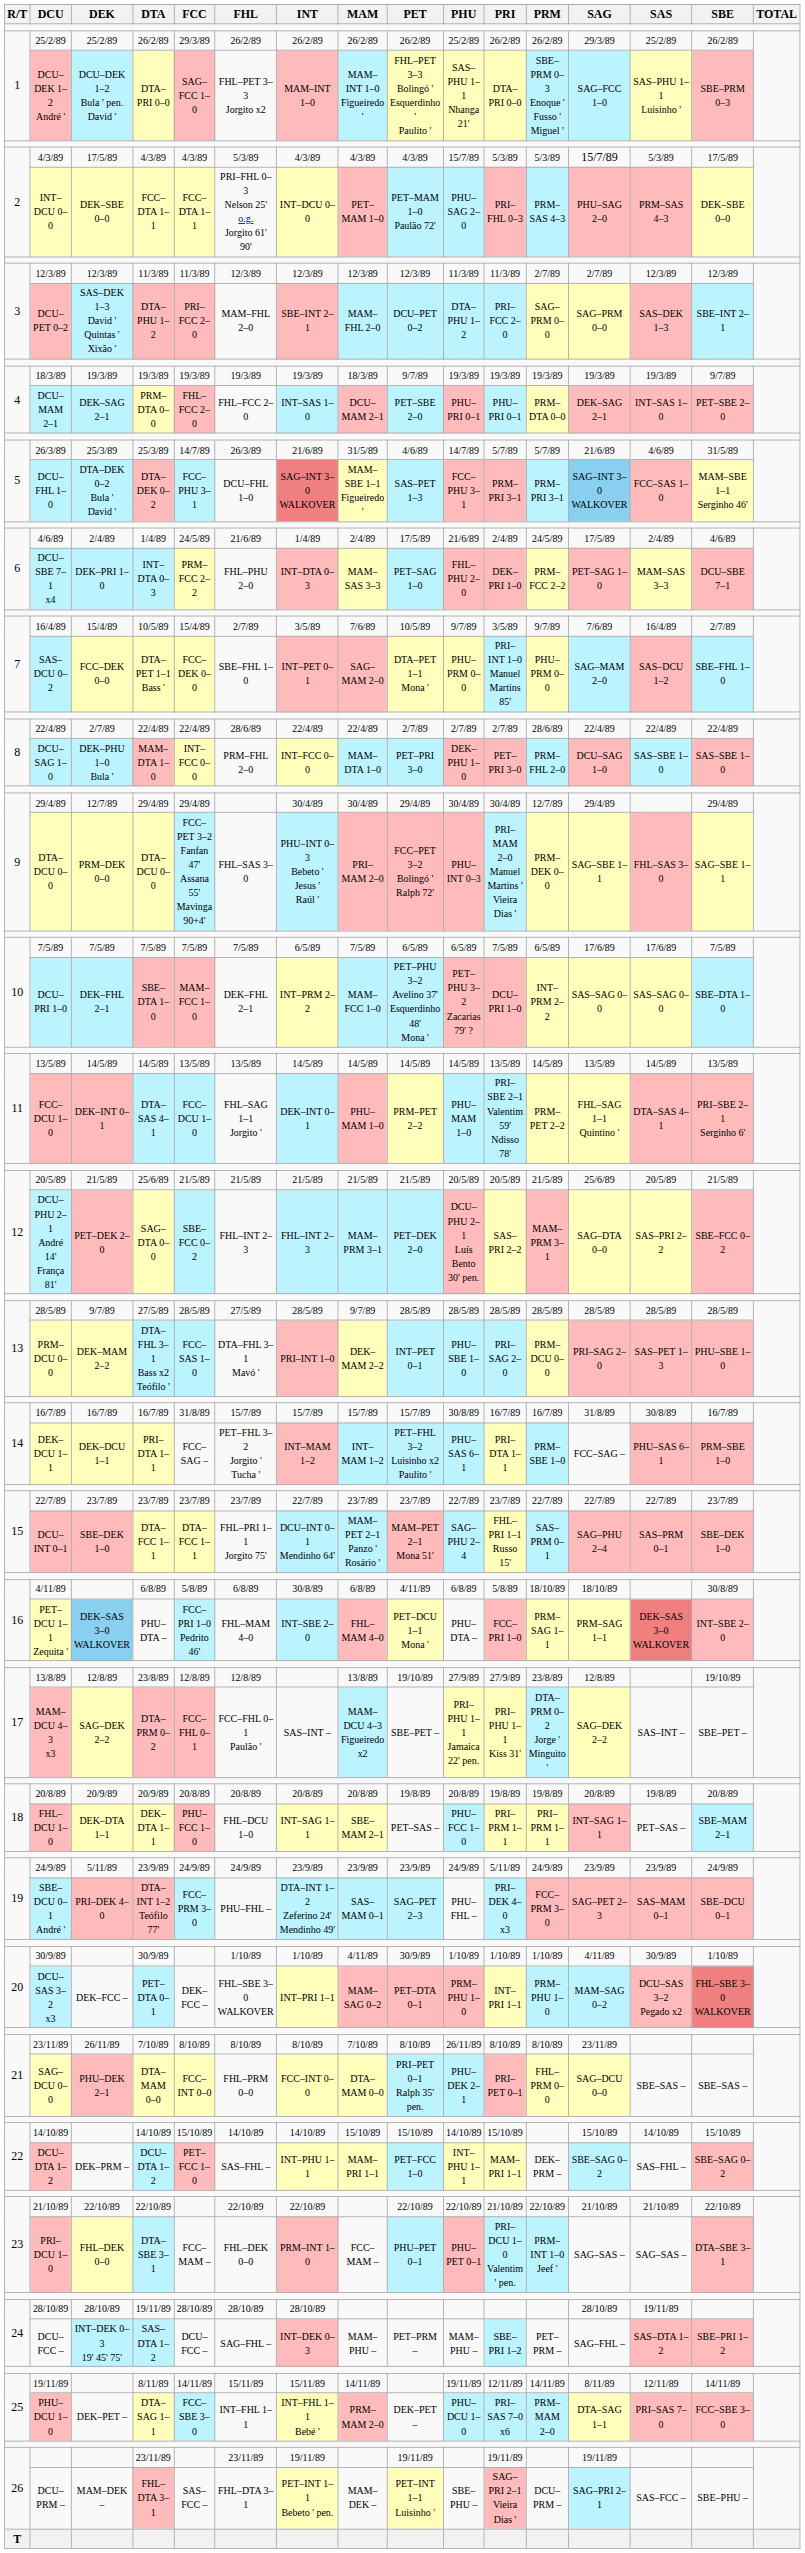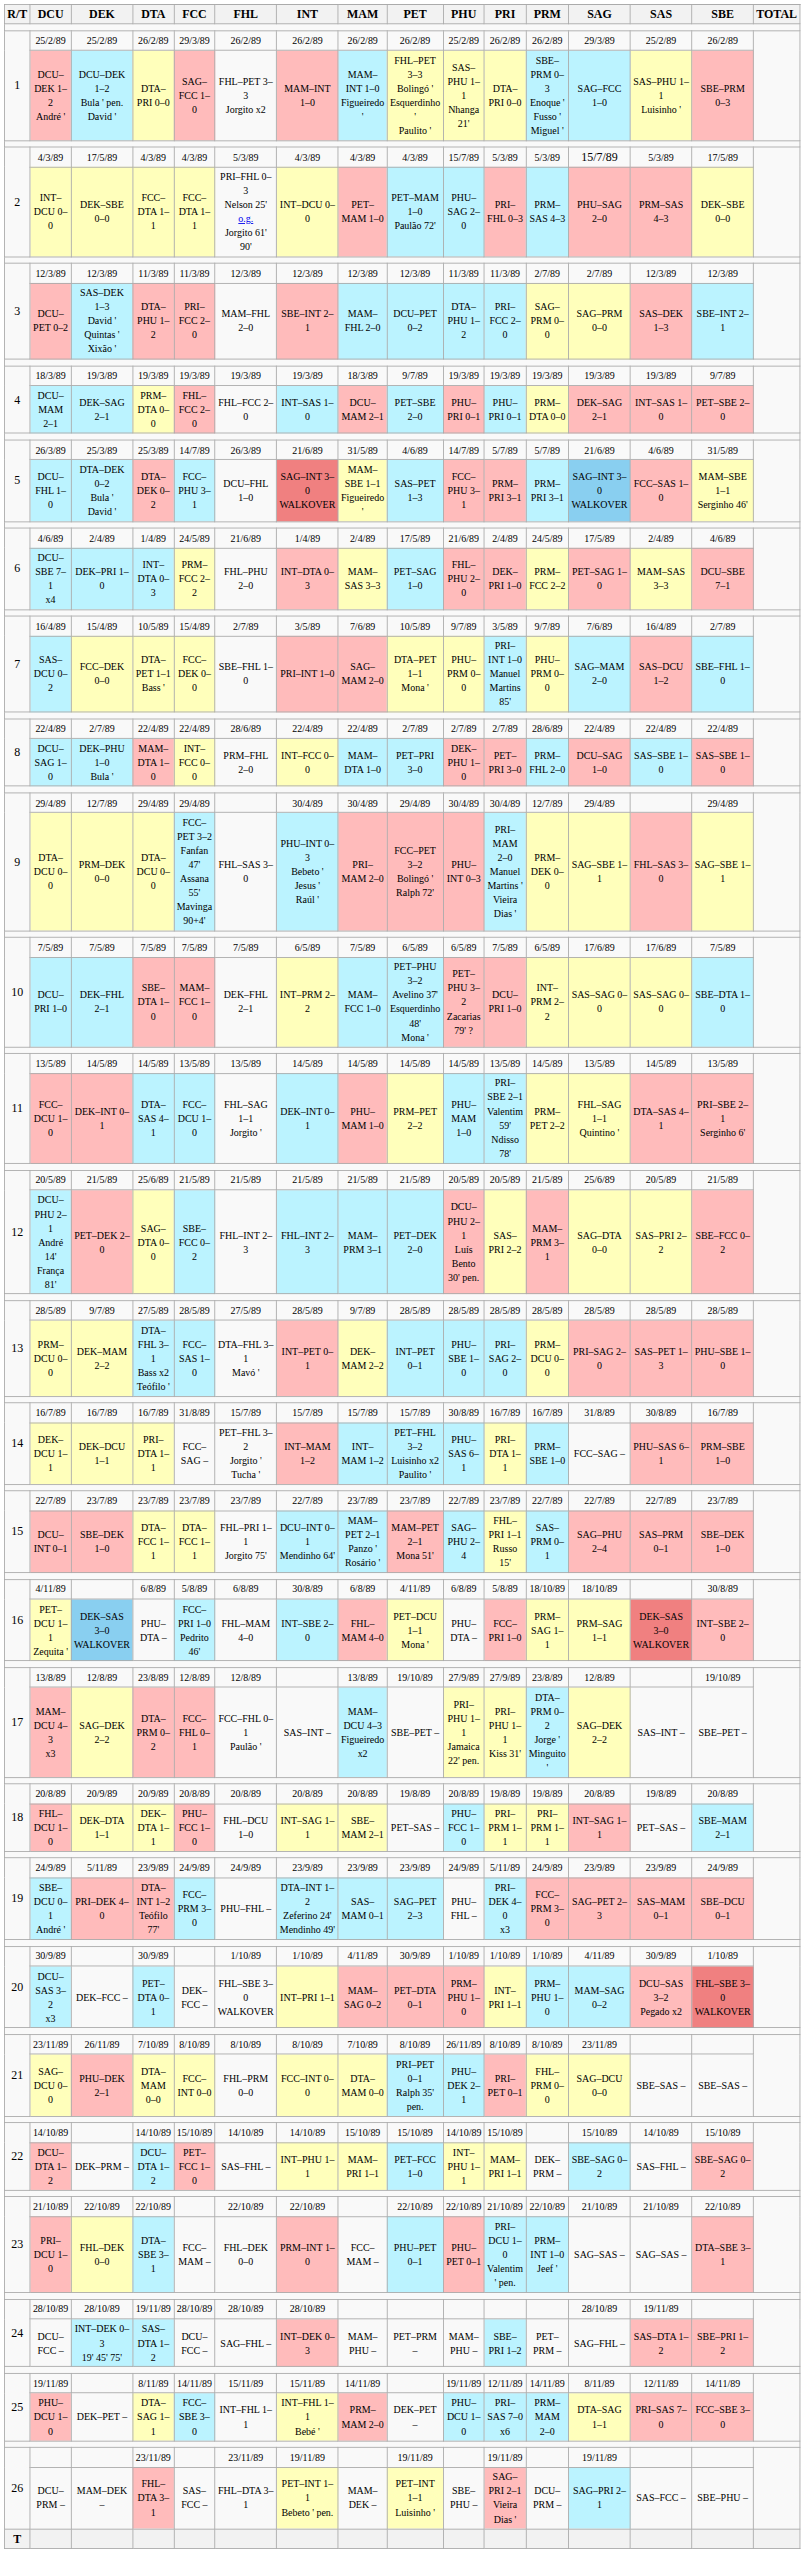DTA–PET 1–1 Bass ' | INT: INT–PET 0–1 -> PRI–INT 1–0
DTA–FHL 3–1 Bass x2 Teófilo ' | INT: PRI–INT 1–0 -> INT–PET 0–1
